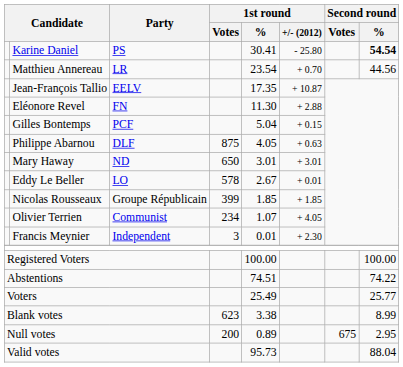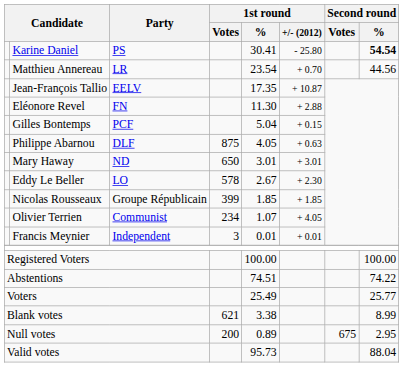Eddy Le Beller | 1st round / +/- (2012): + 0.01 -> + 2.30
Francis Meynier | 1st round / +/- (2012): + 2.30 -> + 0.01
Blank votes | 1st round / Votes: 623 -> 621
